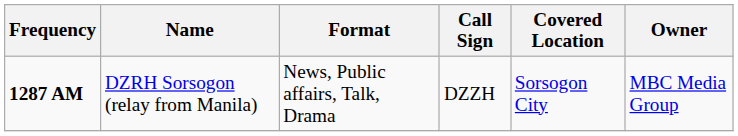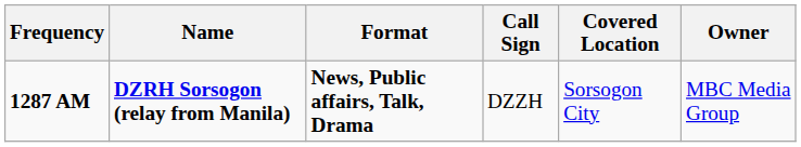1287 AM | Name: normal -> bold
1287 AM | Format: normal -> bold
